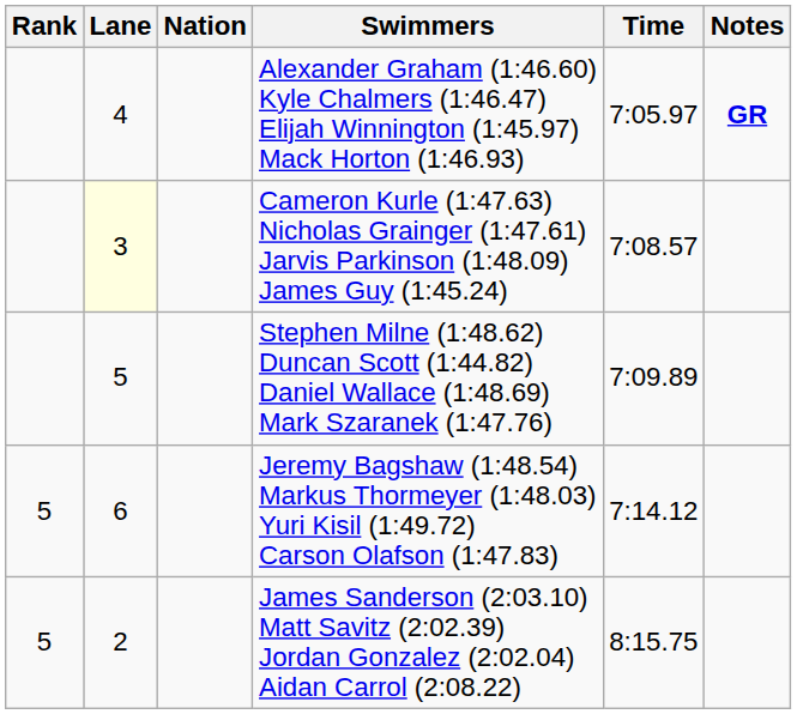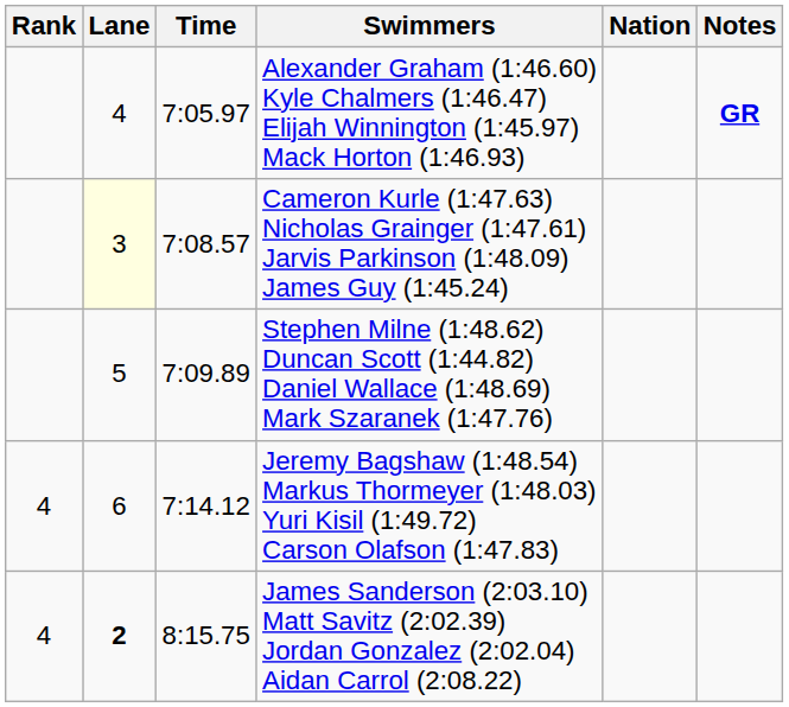columns swapped: Nation <-> Time
row 5 | Rank: 5 -> 4
row 6 | Rank: 5 -> 4
row 6 | Lane: normal -> bold
